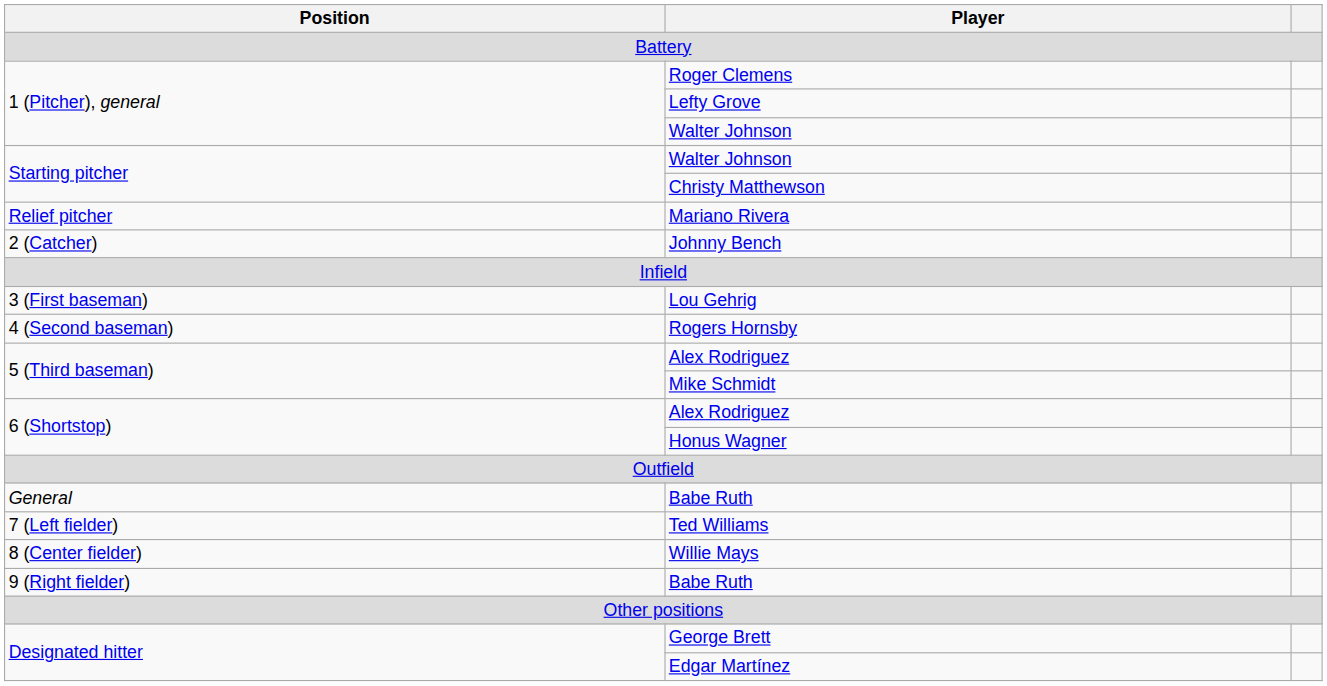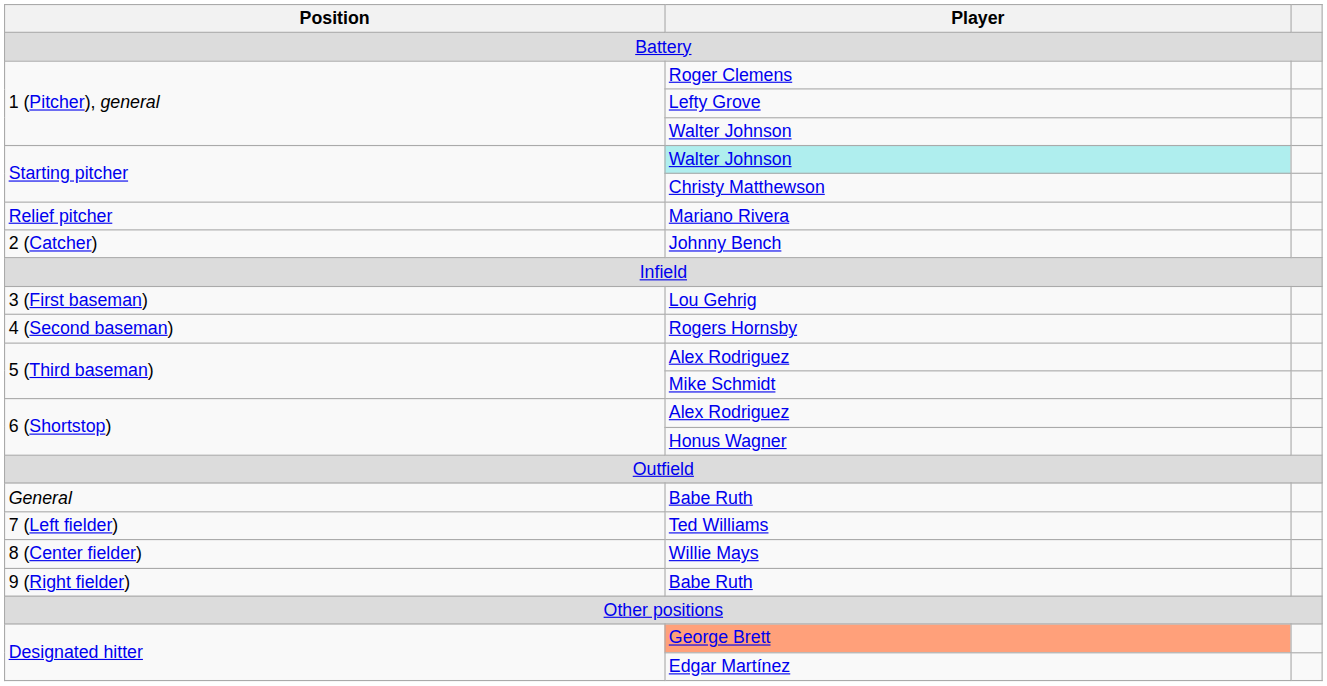Starting pitcher / Walter Johnson | Player: no background -> paleturquoise background
George Brett | Player: no background -> lightsalmon background
